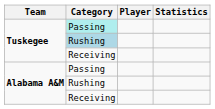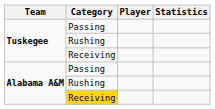Tuskegee / Passing | Category: paleturquoise background -> no background
Tuskegee / Rushing | Category: lightblue background -> no background
Alabama A&M / Receiving | Category: no background -> gold background
